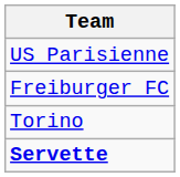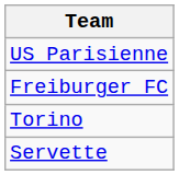row 5 | column 1: bold -> normal
